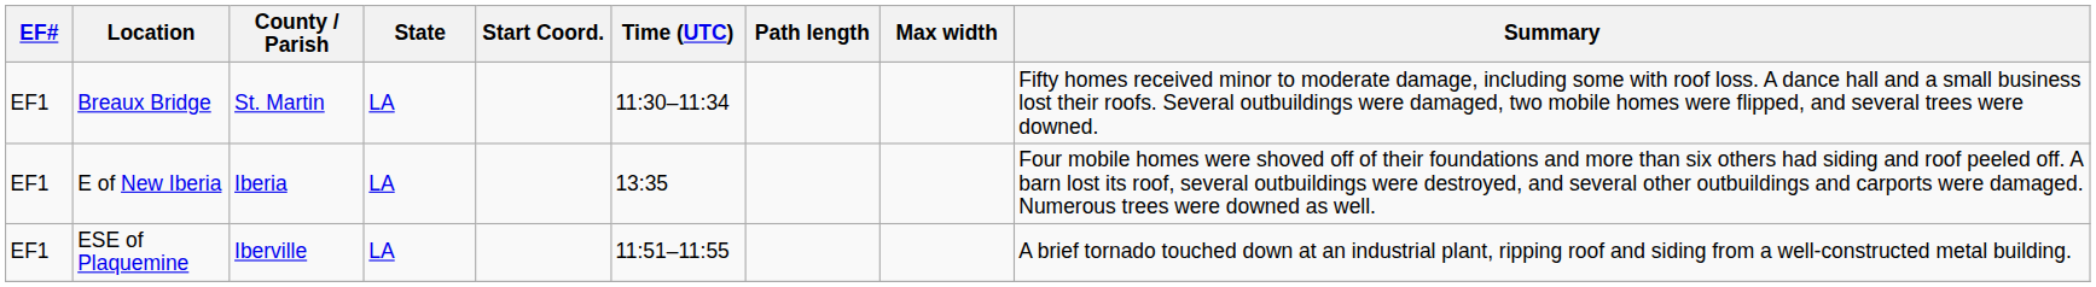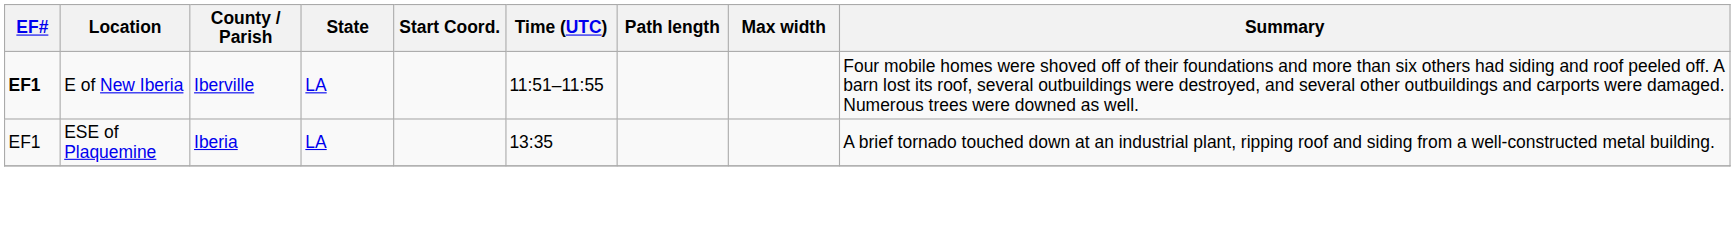- row: EF1 | Breaux Bridge | St. Martin | LA | 11:30–11:34 | Fifty homes received minor to moderate damage, including some with roof loss. A dance hall and a small business lost their roofs. Several outbuildings were damaged, two mobile homes were flipped, and several trees were downed.
E of New Iberia | EF#: normal -> bold
E of New Iberia | County / Parish: Iberia -> Iberville
E of New Iberia | Time (UTC): 13:35 -> 11:51–11:55
ESE of Plaquemine | County / Parish: Iberville -> Iberia
ESE of Plaquemine | Time (UTC): 11:51–11:55 -> 13:35
